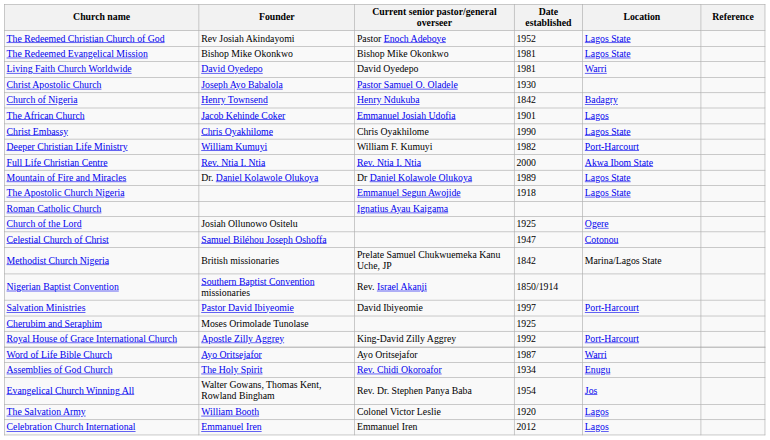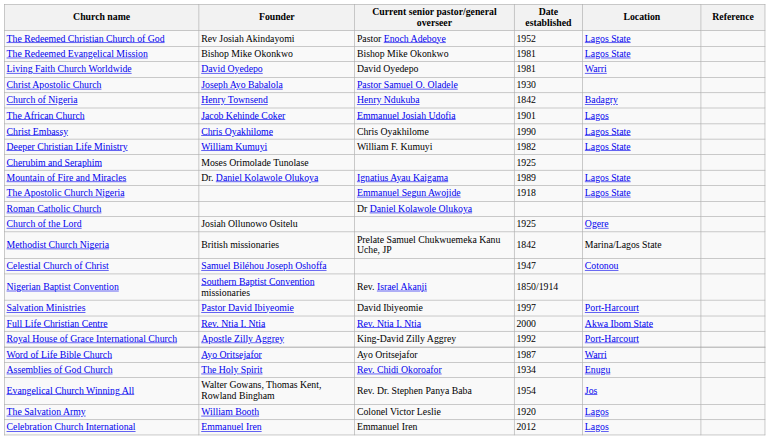Deeper Christian Life Ministry | Location: Port-Harcourt -> Lagos State
rows swapped: Cherubim and Seraphim <-> Full Life Christian Centre
Mountain of Fire and Miracles | Current senior pastor/general overseer: Dr Daniel Kolawole Olukoya -> Ignatius Ayau Kaigama
Roman Catholic Church | Current senior pastor/general overseer: Ignatius Ayau Kaigama -> Dr Daniel Kolawole Olukoya
rows swapped: Celestial Church of Christ <-> Methodist Church Nigeria
